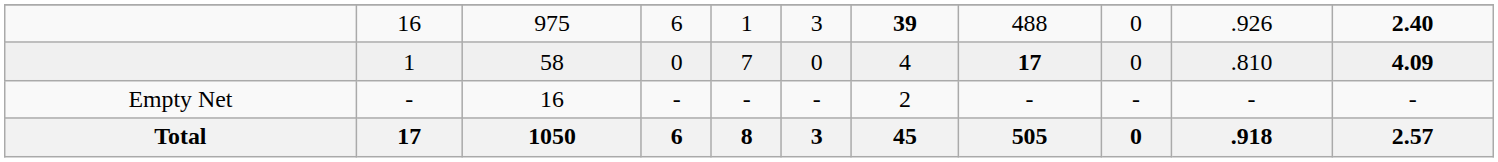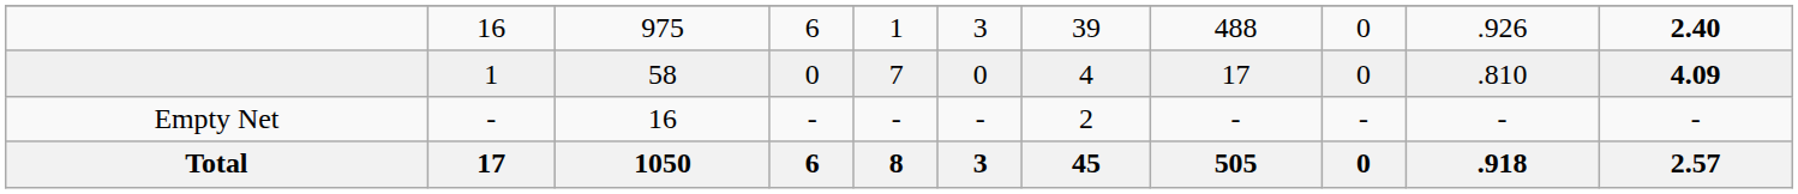row 1 | column 7: bold -> normal
row 2 | column 8: bold -> normal
